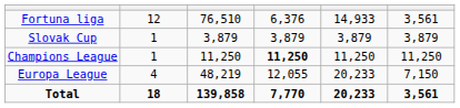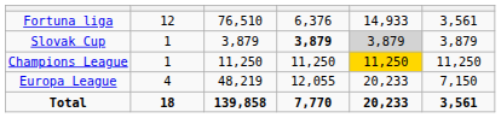Slovak Cup | column 4: normal -> bold
Slovak Cup | column 5: no background -> lightgrey background
Champions League | column 4: bold -> normal
Champions League | column 5: no background -> gold background
